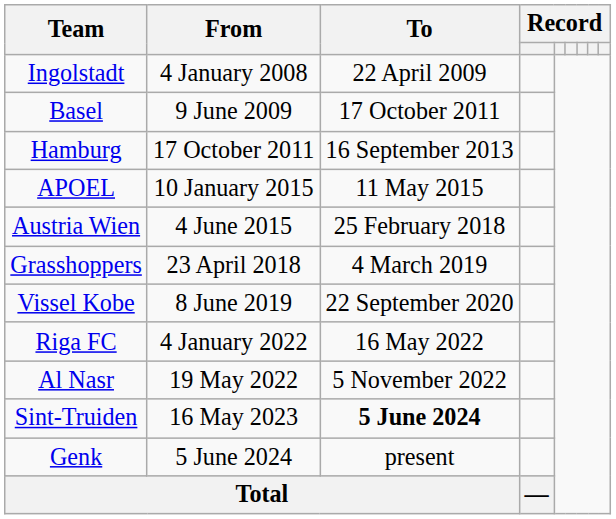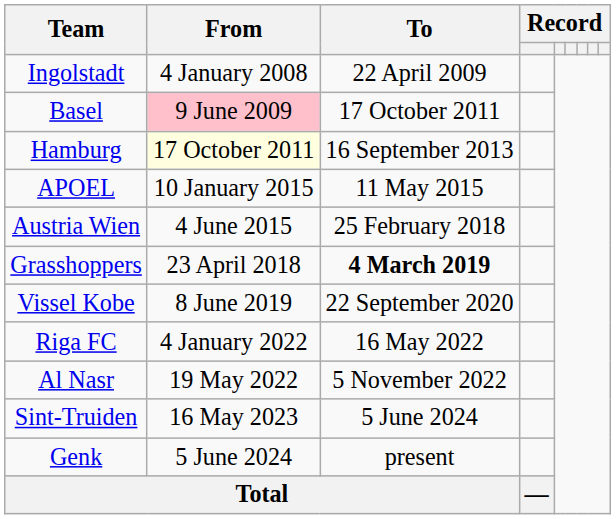Basel | From: no background -> pink background
Hamburg | From: no background -> lightyellow background
Grasshoppers | To: normal -> bold
Sint-Truiden | To: bold -> normal
